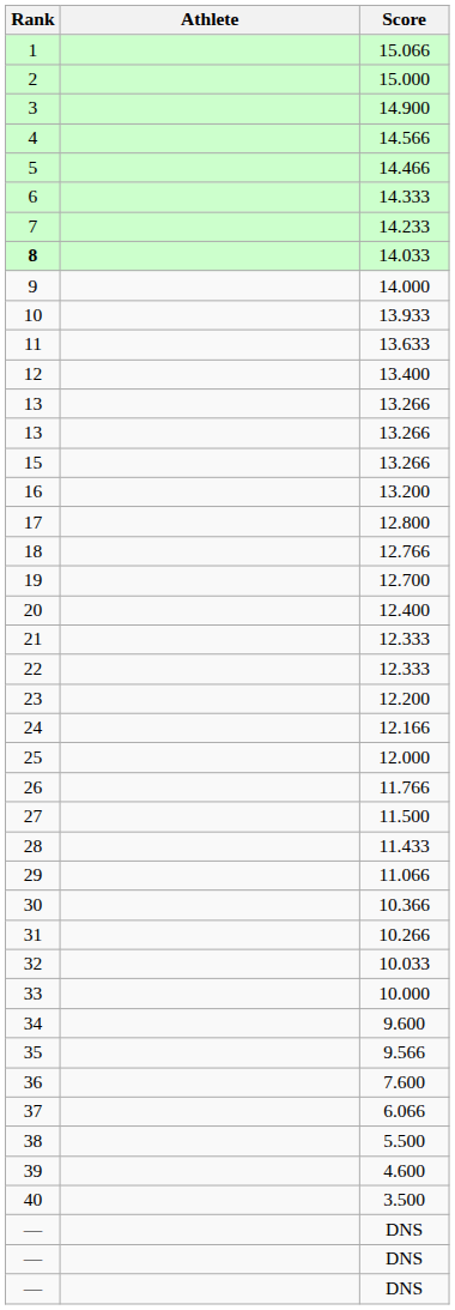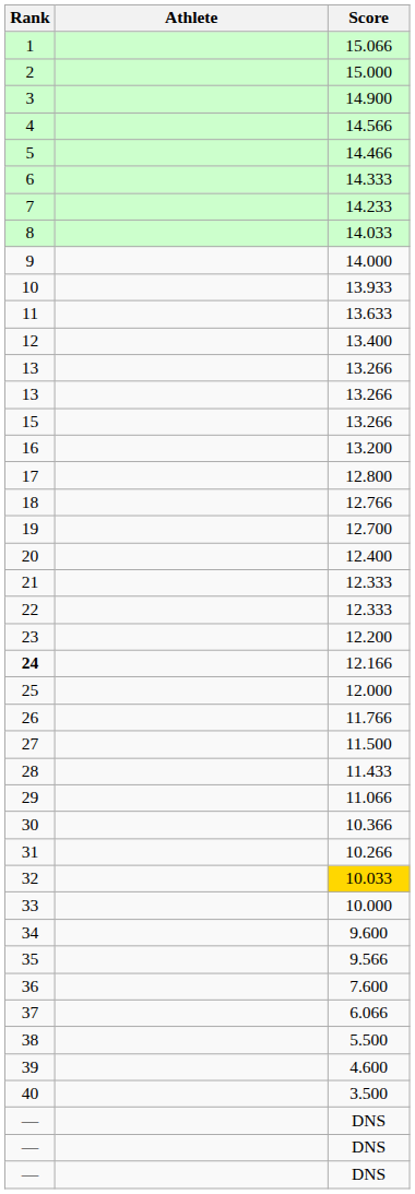8 | Rank: bold -> normal
24 | Rank: normal -> bold
32 | Score: no background -> gold background
